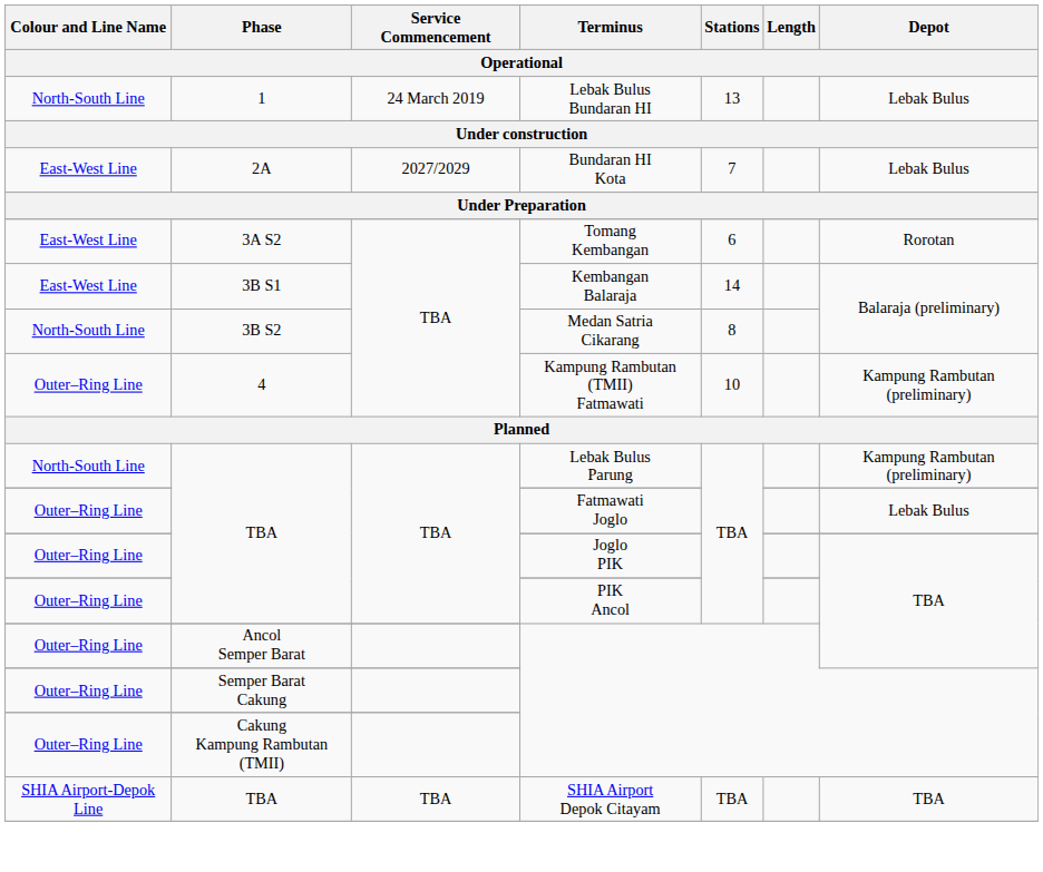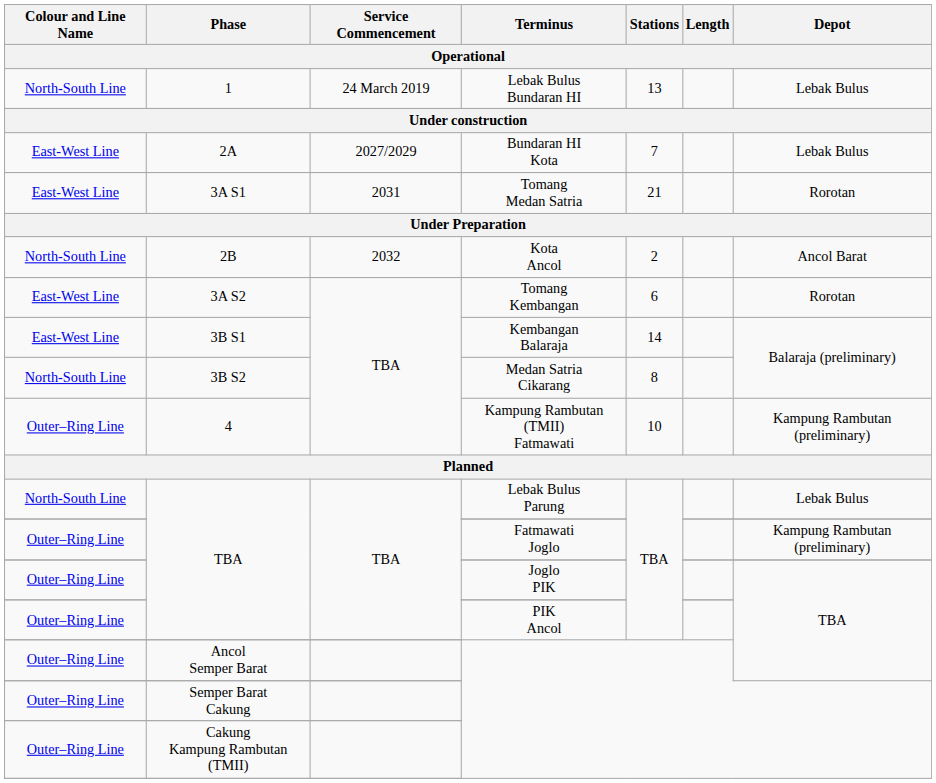+ row: East-West Line | 3A S1 | 2031 | Tomang Medan Satria | 21 | Rorotan
+ row: North-South Line | 2B | 2032 | Kota Ancol | 2 | Ancol Barat
Lebak Bulus Parung | Depot: Kampung Rambutan (preliminary) -> Lebak Bulus
Fatmawati Joglo | Depot: Lebak Bulus -> Kampung Rambutan (preliminary)
- row: SHIA Airport-Depok Line | TBA | TBA | SHIA Airport Depok Citayam | TBA | TBA
